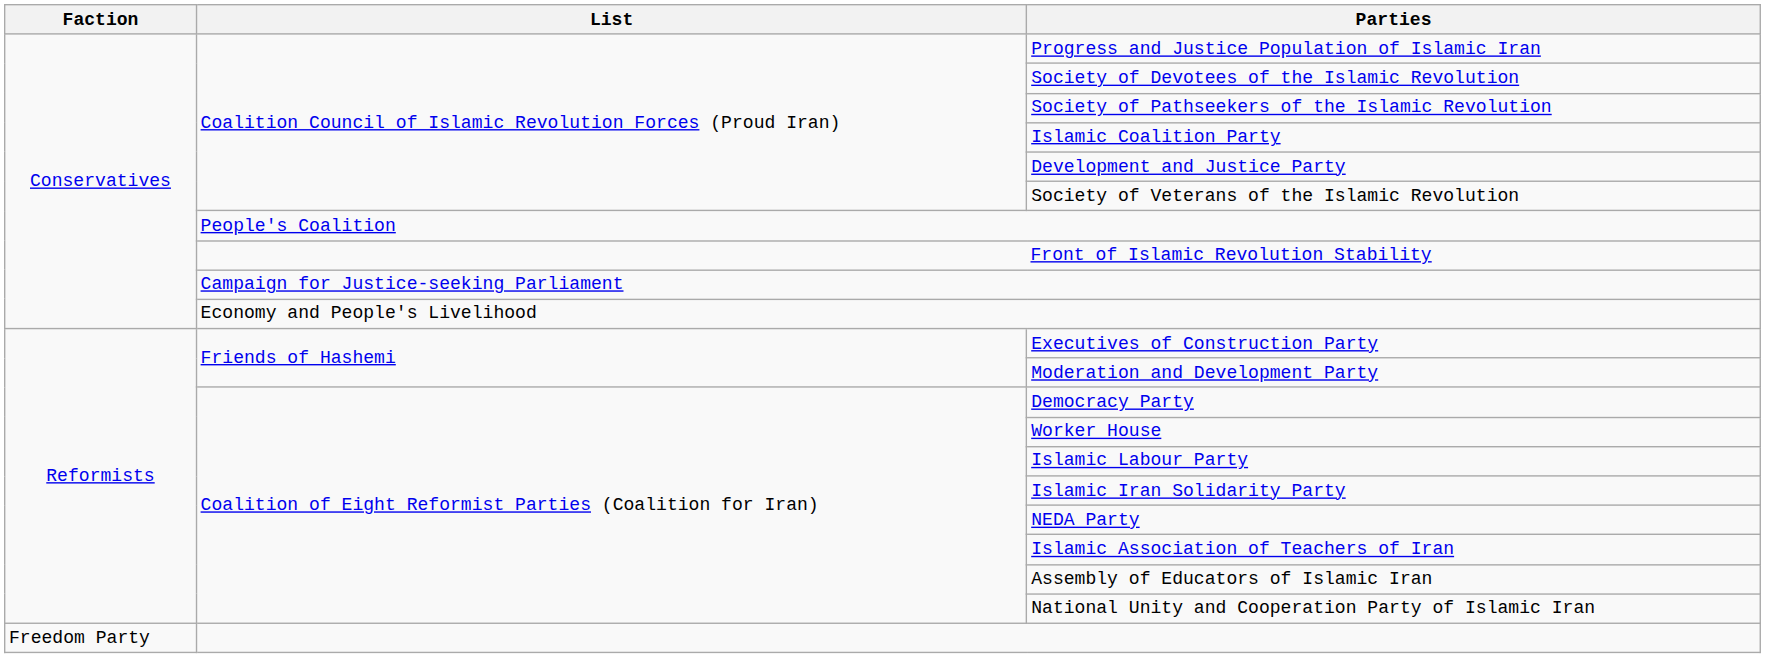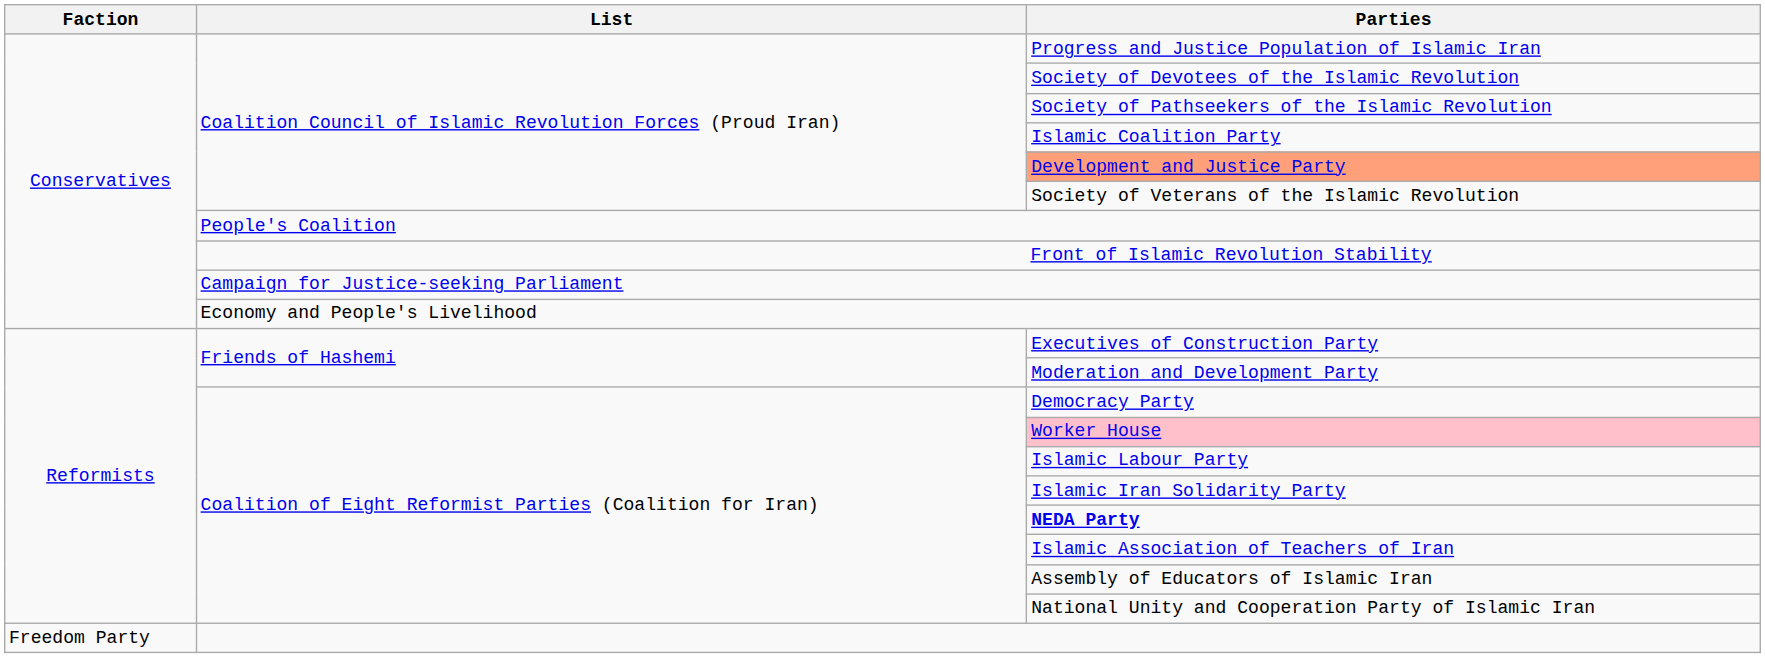Development and Justice Party | Parties: no background -> lightsalmon background
Worker House | Parties: no background -> pink background
NEDA Party | Parties: normal -> bold
